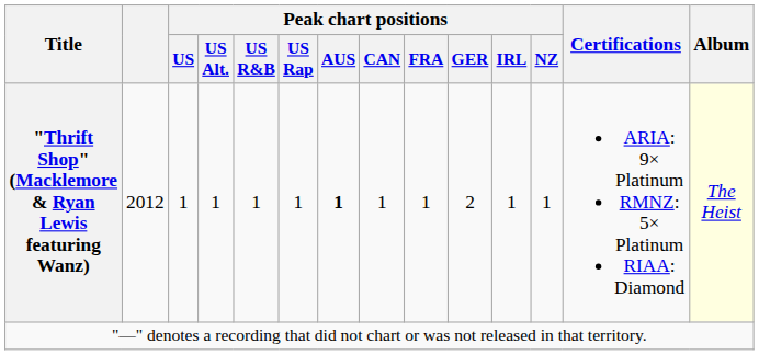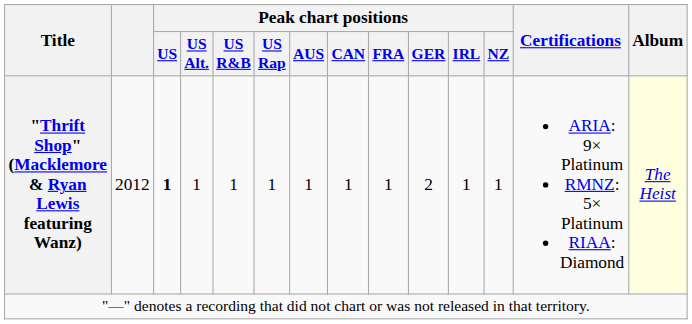"Thrift Shop" (Macklemore & Ryan Lewis featuring Wanz) | Peak chart positions / US: normal -> bold
"Thrift Shop" (Macklemore & Ryan Lewis featuring Wanz) | Peak chart positions / AUS: bold -> normal
